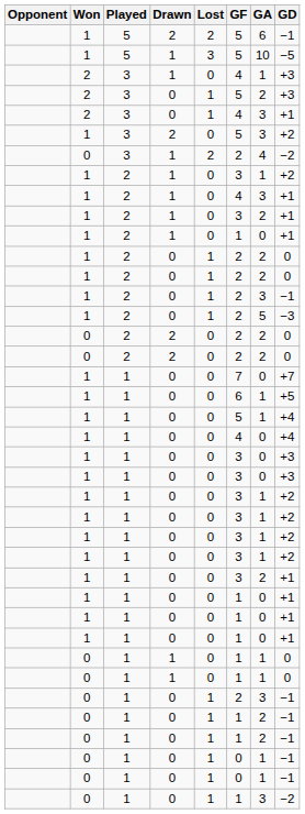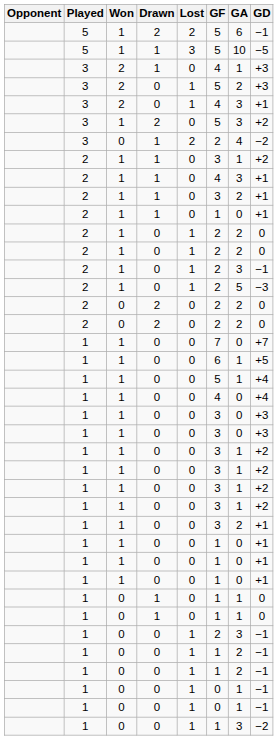columns swapped: Played <-> Won
